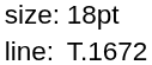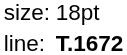line: | column 2: normal -> bold
